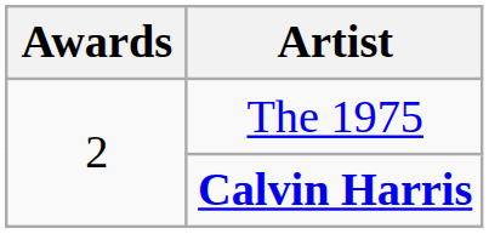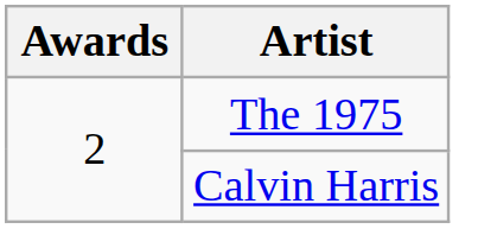Calvin Harris | Artist: bold -> normal
